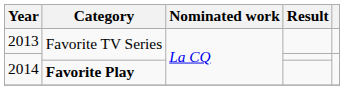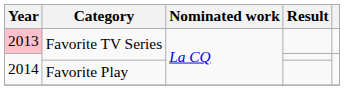2013 | Year: no background -> pink background
2014 / Favorite Play | Category: bold -> normal
